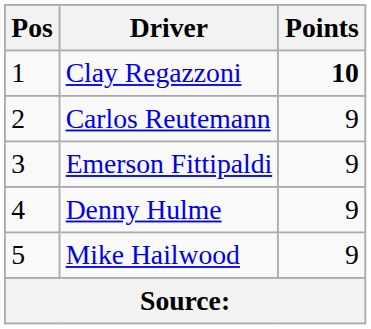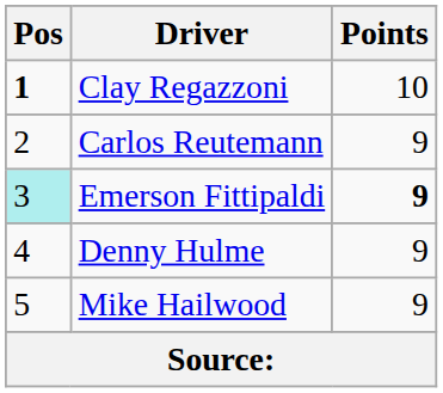Clay Regazzoni | Pos: normal -> bold
Clay Regazzoni | Points: bold -> normal
Emerson Fittipaldi | Pos: no background -> paleturquoise background
Emerson Fittipaldi | Points: normal -> bold
